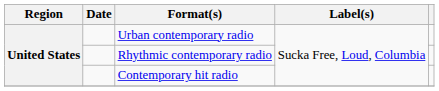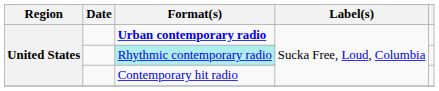Urban contemporary radio | Format(s): normal -> bold
Rhythmic contemporary radio | Format(s): no background -> paleturquoise background
